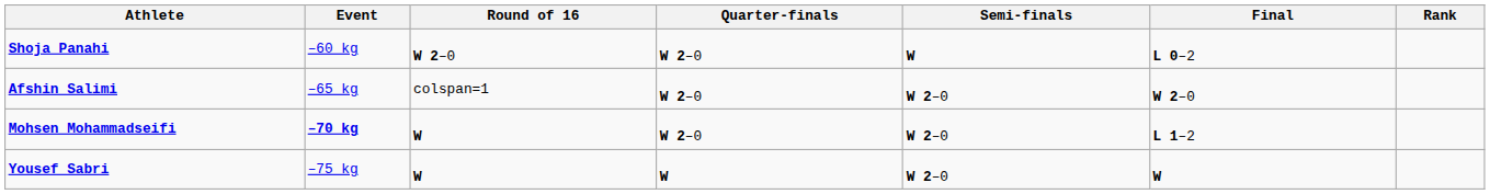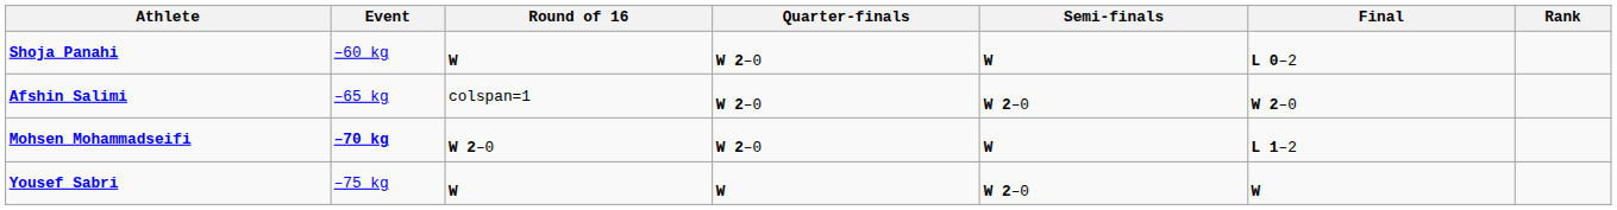Shoja Panahi | Round of 16: W 2–0 -> W
Mohsen Mohammadseifi | Round of 16: W -> W 2–0
Mohsen Mohammadseifi | Semi-finals: W 2–0 -> W
